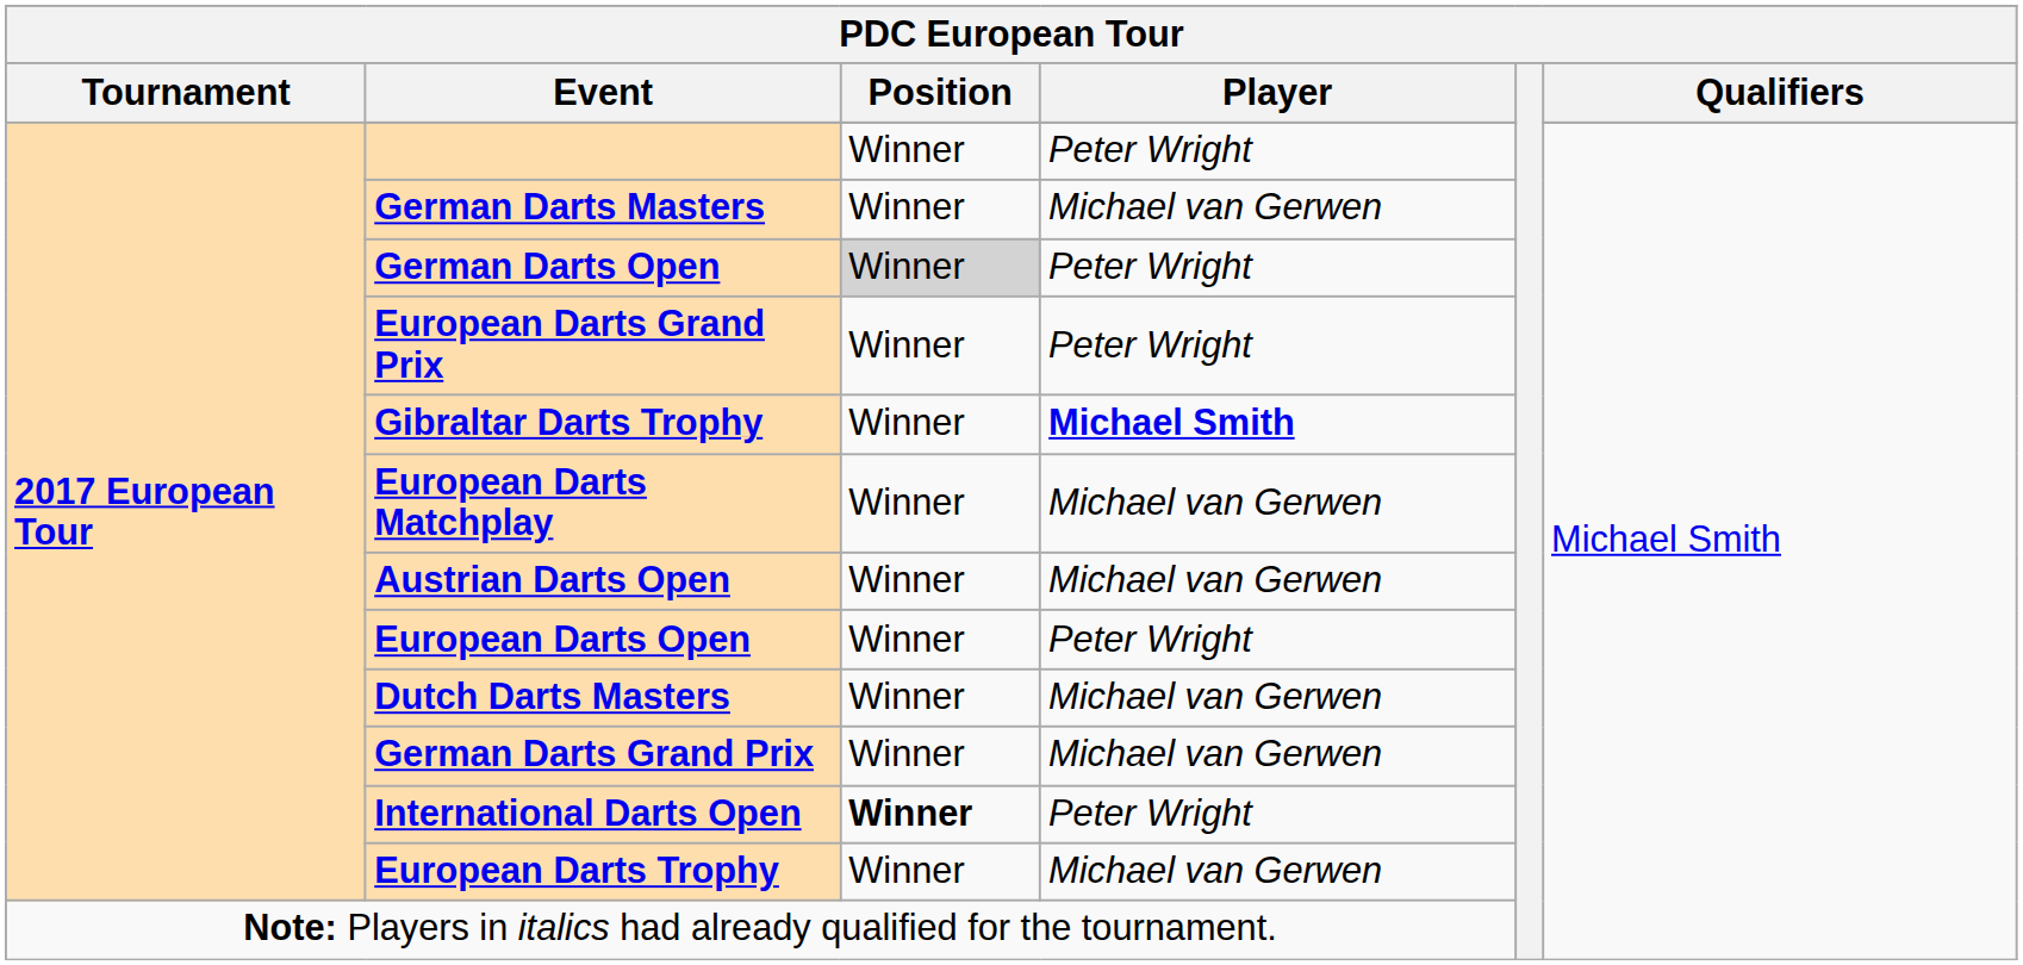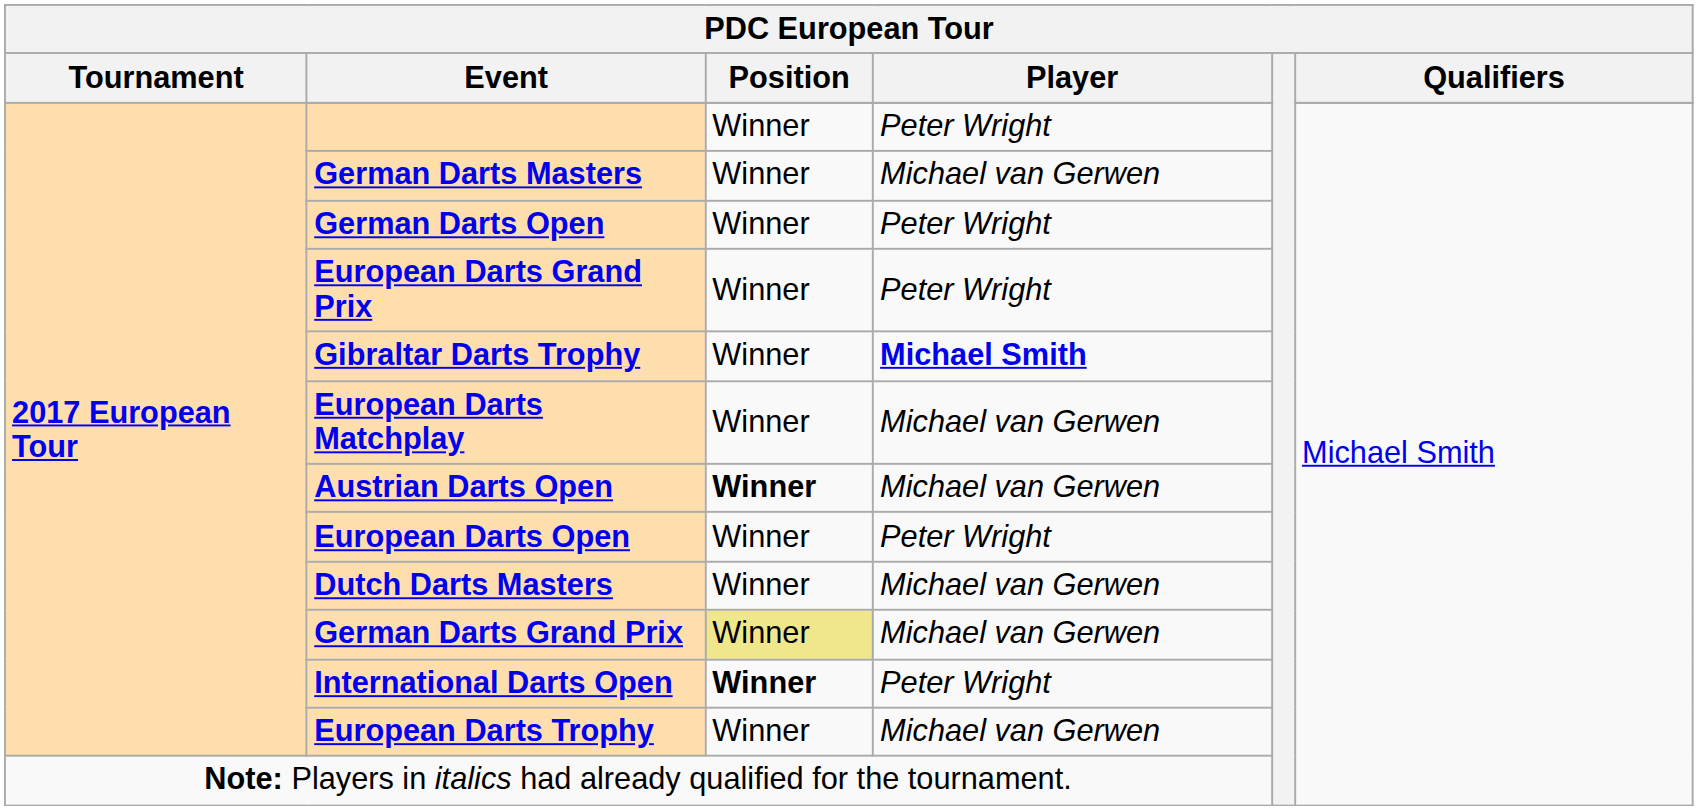German Darts Open | Position: lightgrey background -> no background
Austrian Darts Open | Position: normal -> bold
German Darts Grand Prix | Position: no background -> khaki background
